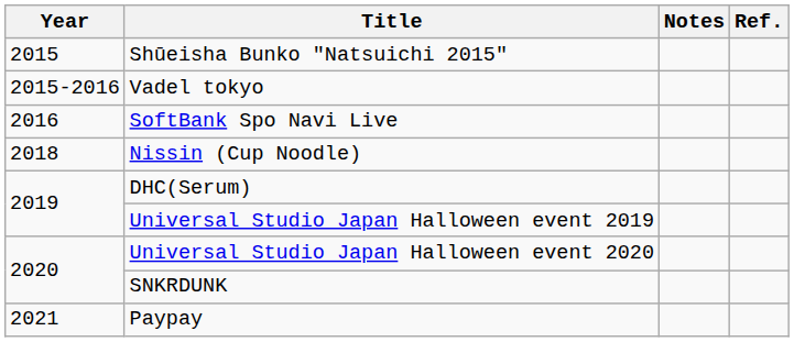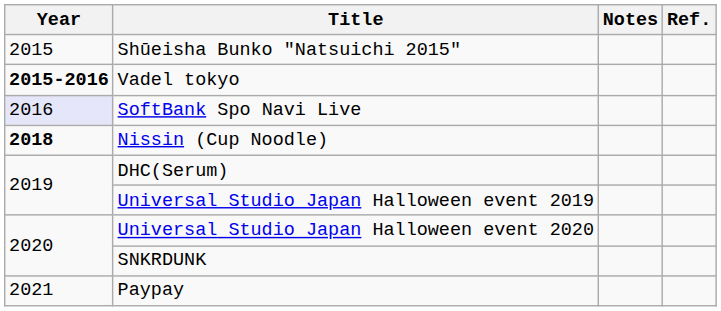Vadel tokyo | Year: normal -> bold
SoftBank Spo Navi Live | Year: no background -> lavender background
Nissin (Cup Noodle) | Year: normal -> bold
